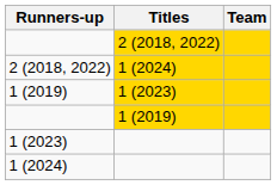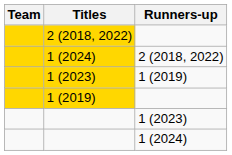columns swapped: Team <-> Runners-up
